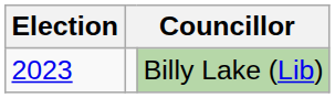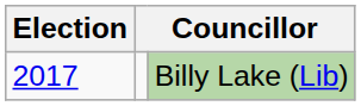Billy Lake (Lib) | Election: 2023 -> 2017
